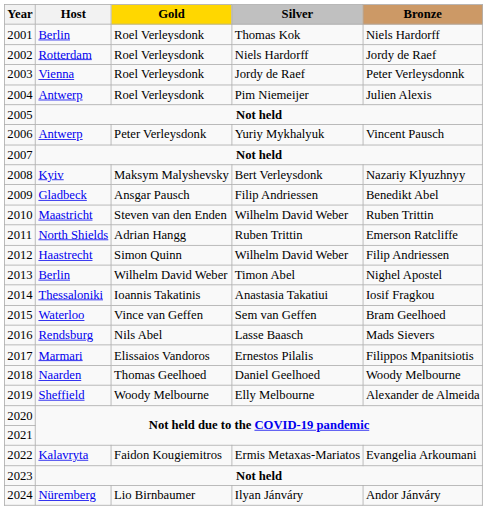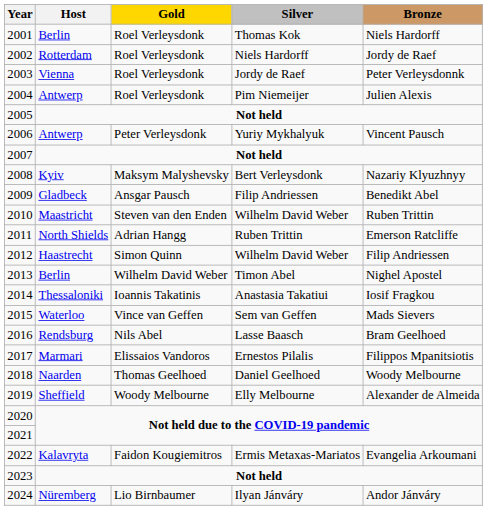2015 | Bronze: Bram Geelhoed -> Mads Sievers
2016 | Bronze: Mads Sievers -> Bram Geelhoed
